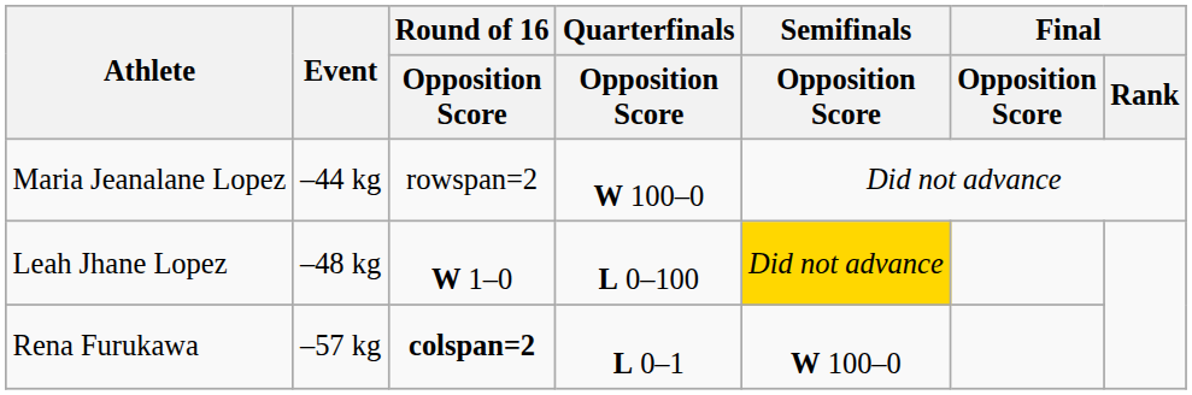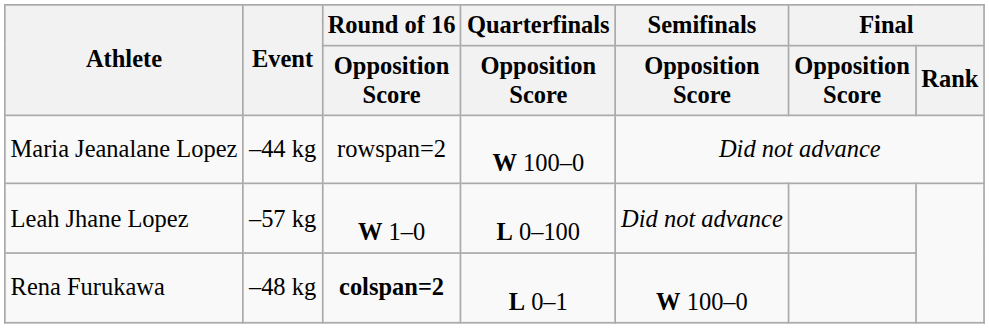Leah Jhane Lopez | Event: –48 kg -> –57 kg
Leah Jhane Lopez | Semifinals / Opposition Score: gold background -> no background
Rena Furukawa | Event: –57 kg -> –48 kg
